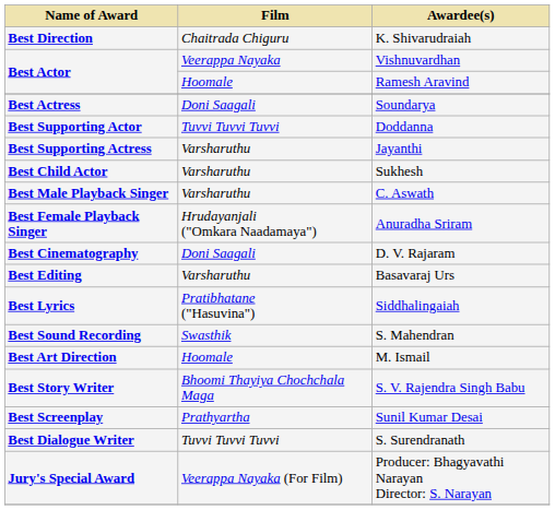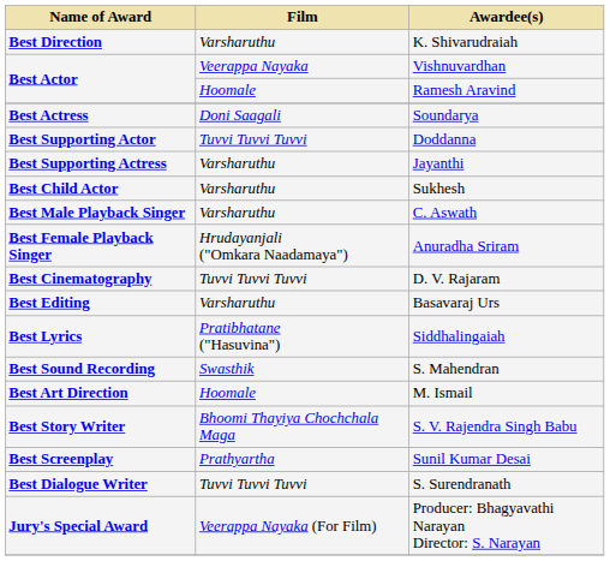K. Shivarudraiah | Film: Chaitrada Chiguru -> Varsharuthu
D. V. Rajaram | Film: Doni Saagali -> Tuvvi Tuvvi Tuvvi
